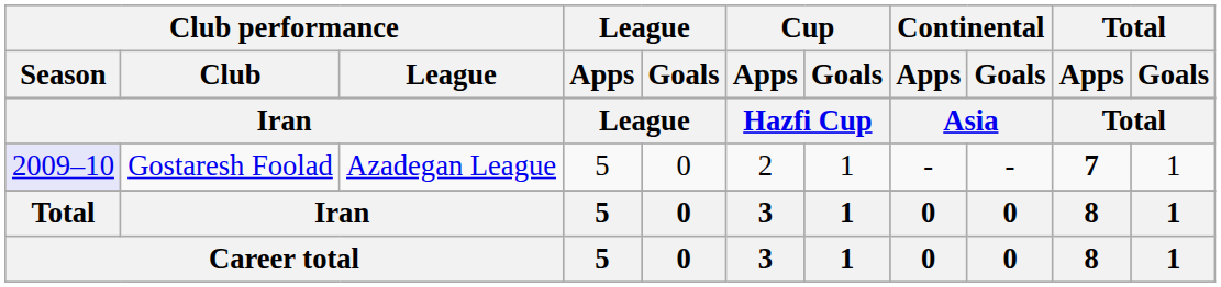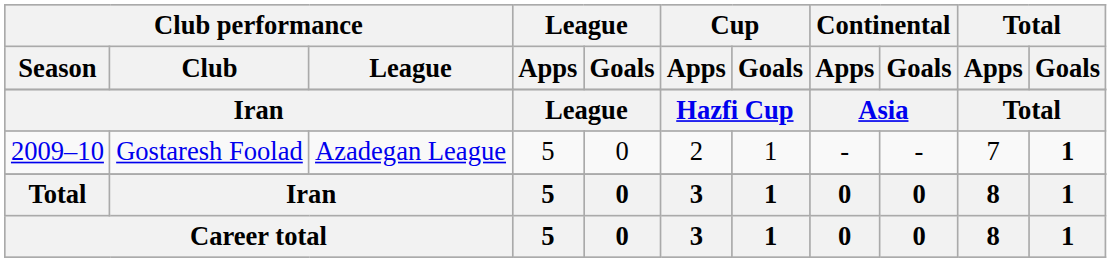Gostaresh Foolad | Club performance / Season: lavender background -> no background
Gostaresh Foolad | Total / Apps: bold -> normal
Gostaresh Foolad | Total / Goals: normal -> bold
